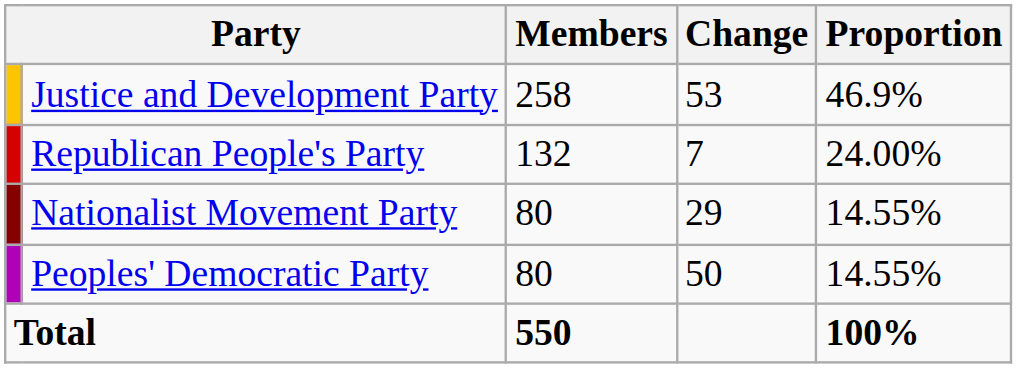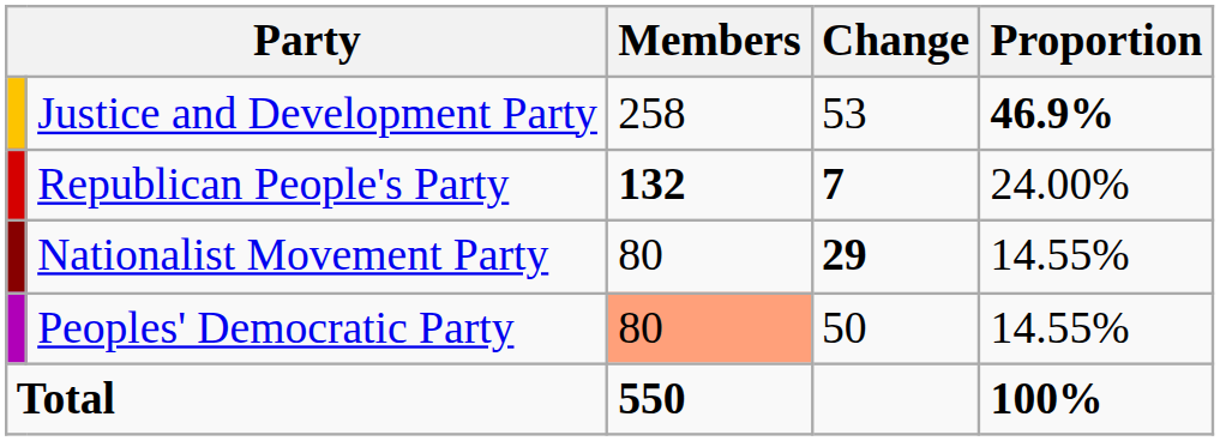Justice and Development Party | Proportion: normal -> bold
Republican People's Party | Members: normal -> bold
Republican People's Party | Change: normal -> bold
Nationalist Movement Party | Change: normal -> bold
Peoples' Democratic Party | Members: no background -> lightsalmon background
